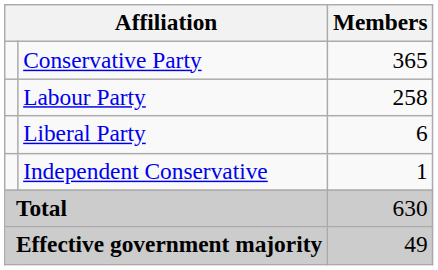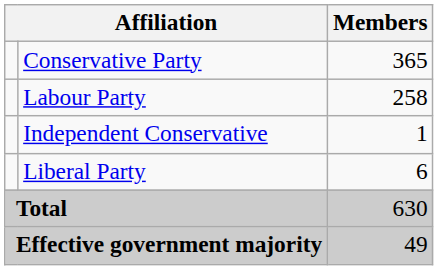rows swapped: Liberal Party <-> Independent Conservative
